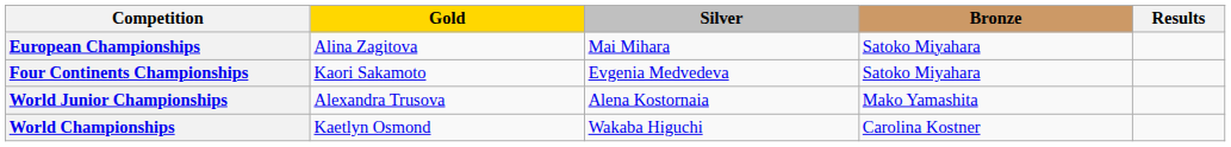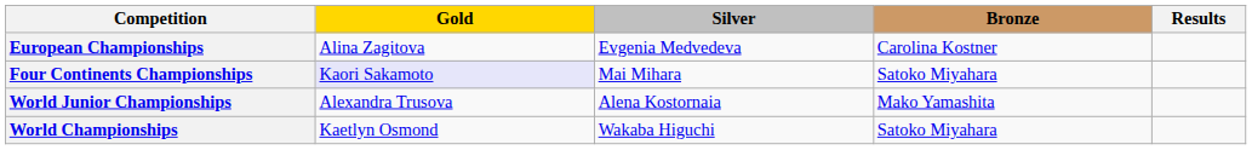European Championships | Silver: Mai Mihara -> Evgenia Medvedeva
European Championships | Bronze: Satoko Miyahara -> Carolina Kostner
Four Continents Championships | Gold: no background -> lavender background
Four Continents Championships | Silver: Evgenia Medvedeva -> Mai Mihara
World Championships | Bronze: Carolina Kostner -> Satoko Miyahara
